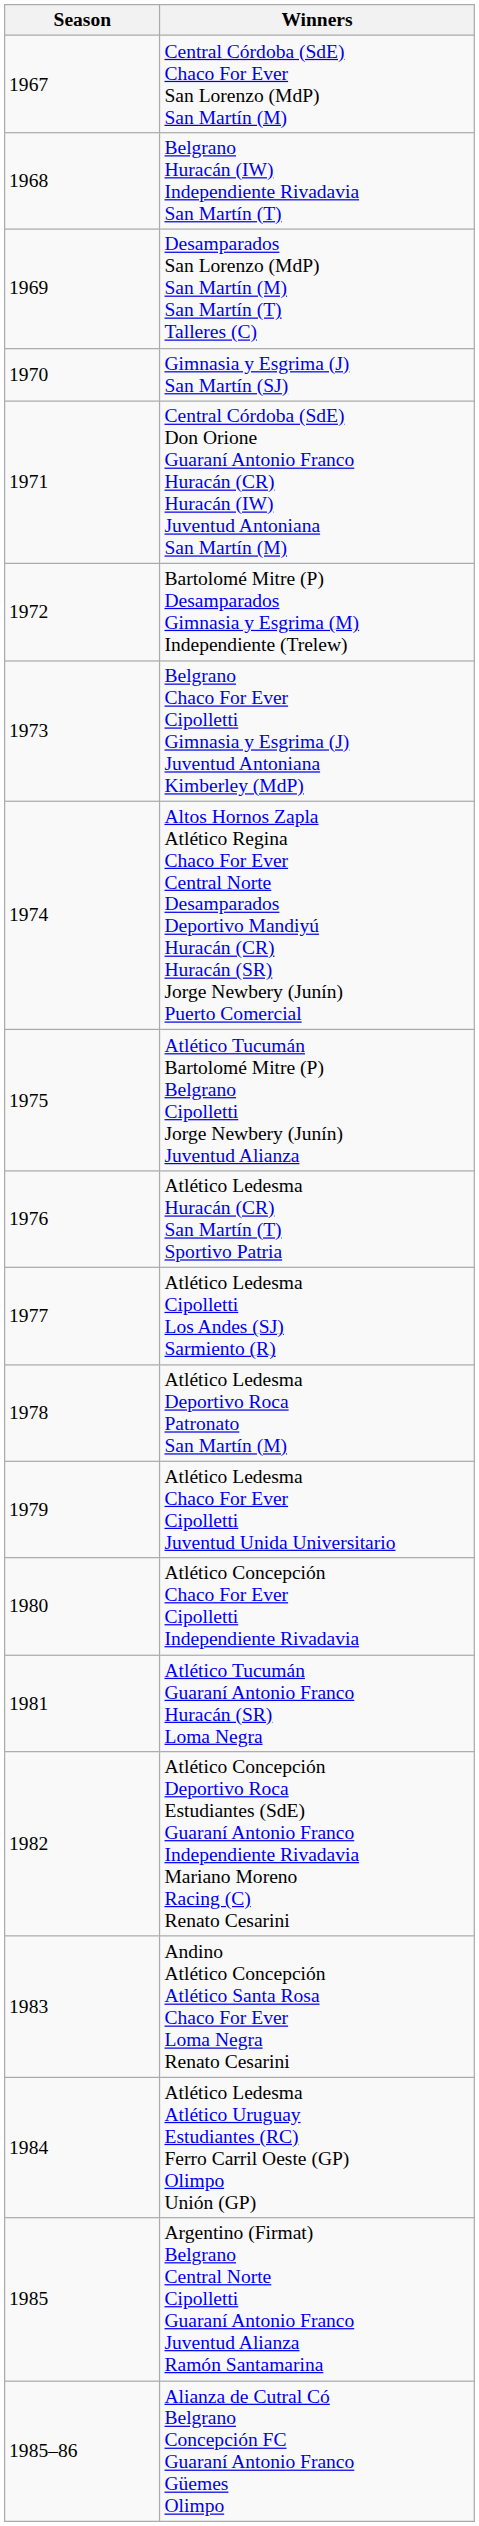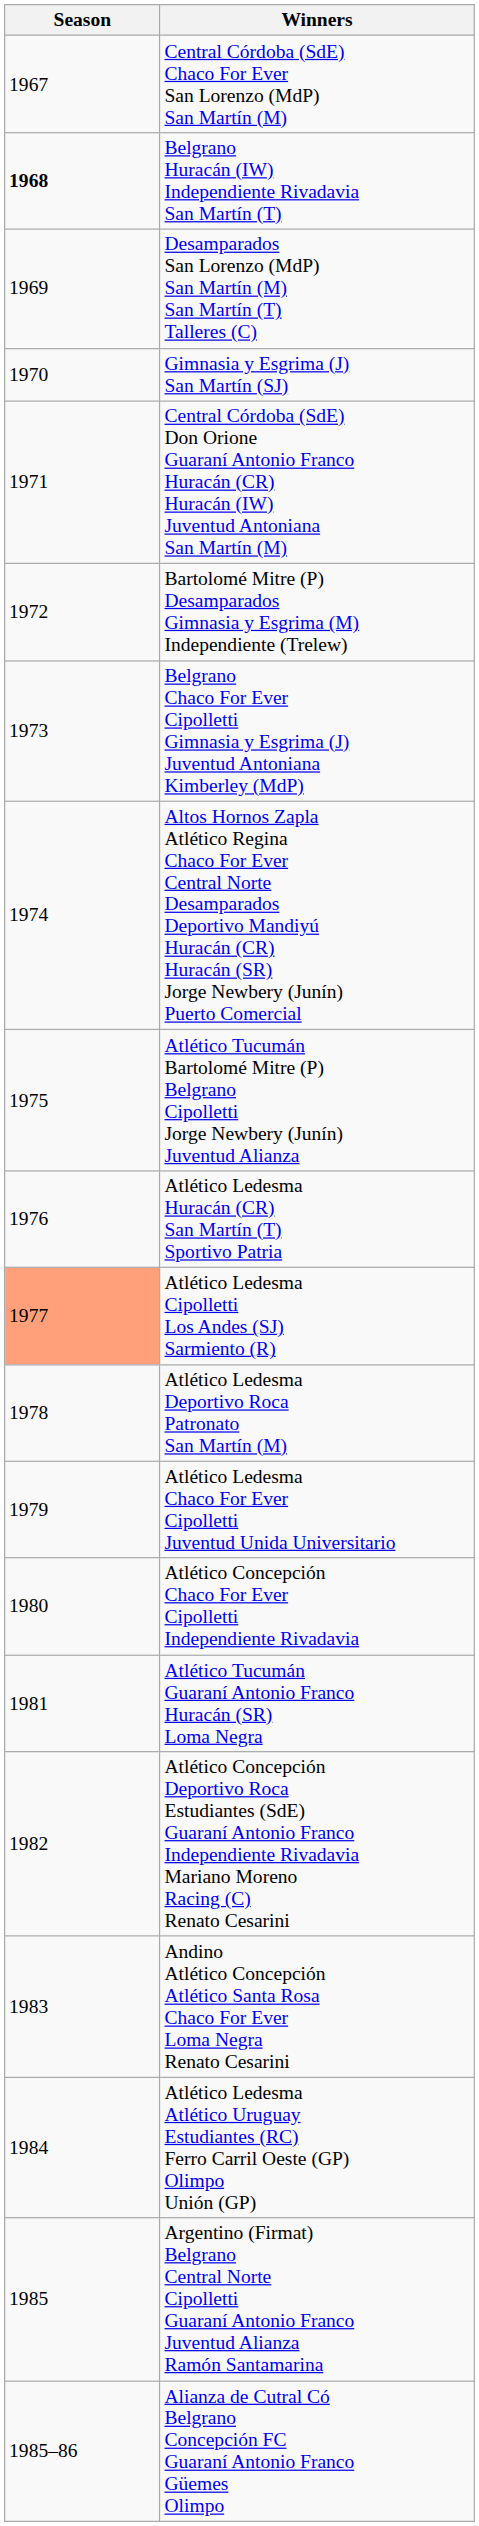Belgrano Huracán (IW) Independiente Rivadavia San Martín (T) | Season: normal -> bold
Atlético Ledesma Cipolletti Los Andes (SJ) Sarmiento (R) | Season: no background -> lightsalmon background
